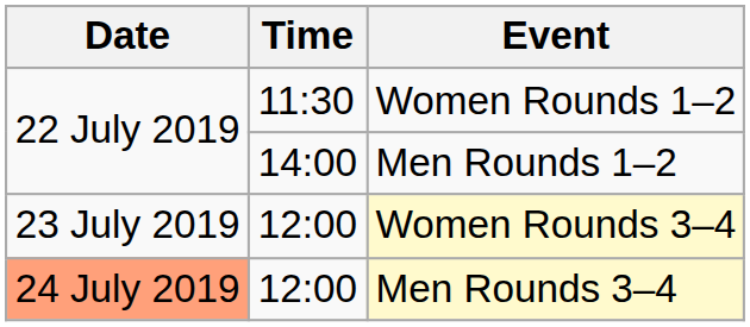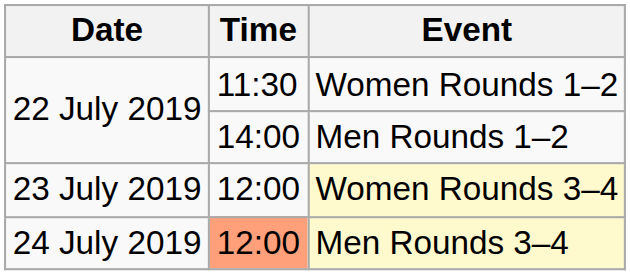Men Rounds 3–4 | Date: lightsalmon background -> no background
Men Rounds 3–4 | Time: no background -> lightsalmon background
